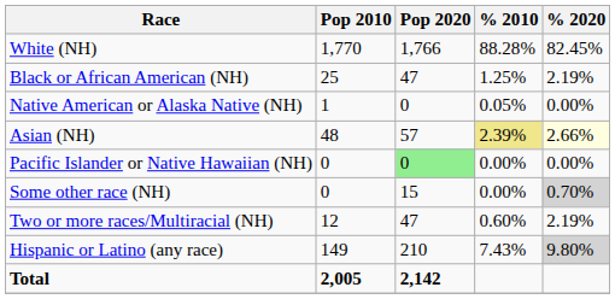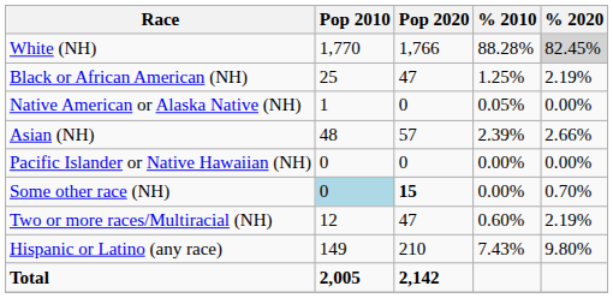White (NH) | % 2020: no background -> lightgrey background
Asian (NH) | % 2010: khaki background -> no background
Asian (NH) | % 2020: lightyellow background -> no background
Pacific Islander or Native Hawaiian (NH) | Pop 2020: lightgreen background -> no background
Some other race (NH) | Pop 2010: no background -> lightblue background
Some other race (NH) | Pop 2020: normal -> bold
Some other race (NH) | % 2020: lightgrey background -> no background
Hispanic or Latino (any race) | % 2020: lightgrey background -> no background
